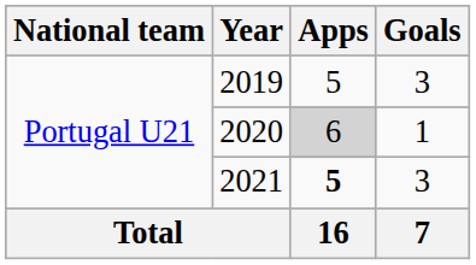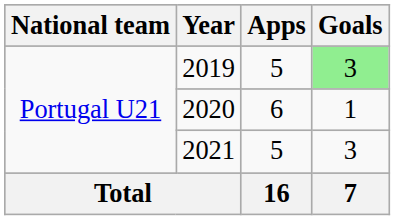2019 | Goals: no background -> lightgreen background
2020 | Apps: lightgrey background -> no background
2021 | Apps: bold -> normal
